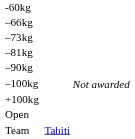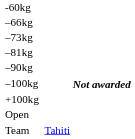–100kg / Not awarded | column 3: normal -> bold
